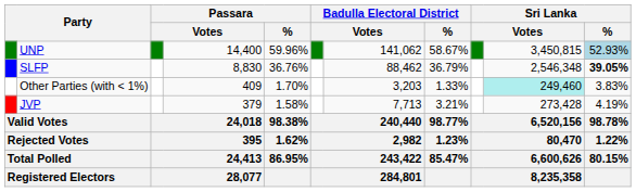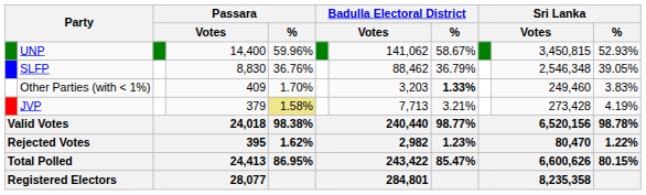UNP | Sri Lanka / %: lightblue background -> no background
SLFP | Sri Lanka / %: bold -> normal
Other Parties (with < 1%) | Badulla Electoral District / %: normal -> bold
Other Parties (with < 1%) | column 10: paleturquoise background -> no background
JVP | Passara / %: no background -> khaki background
